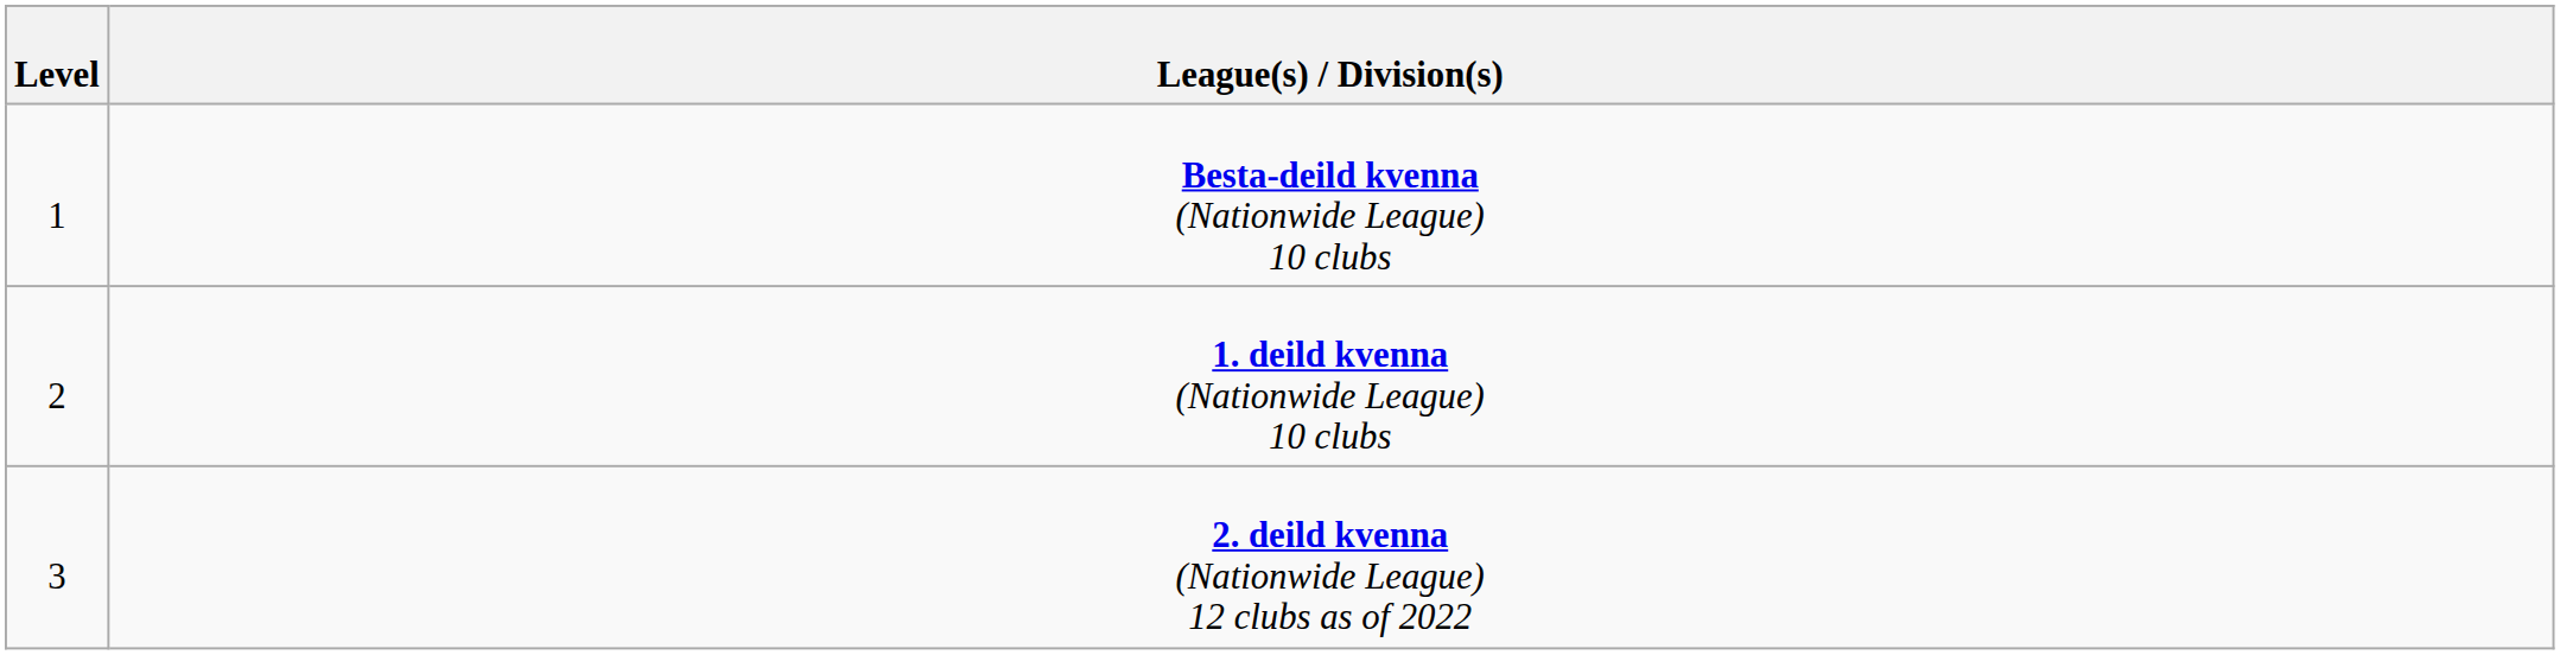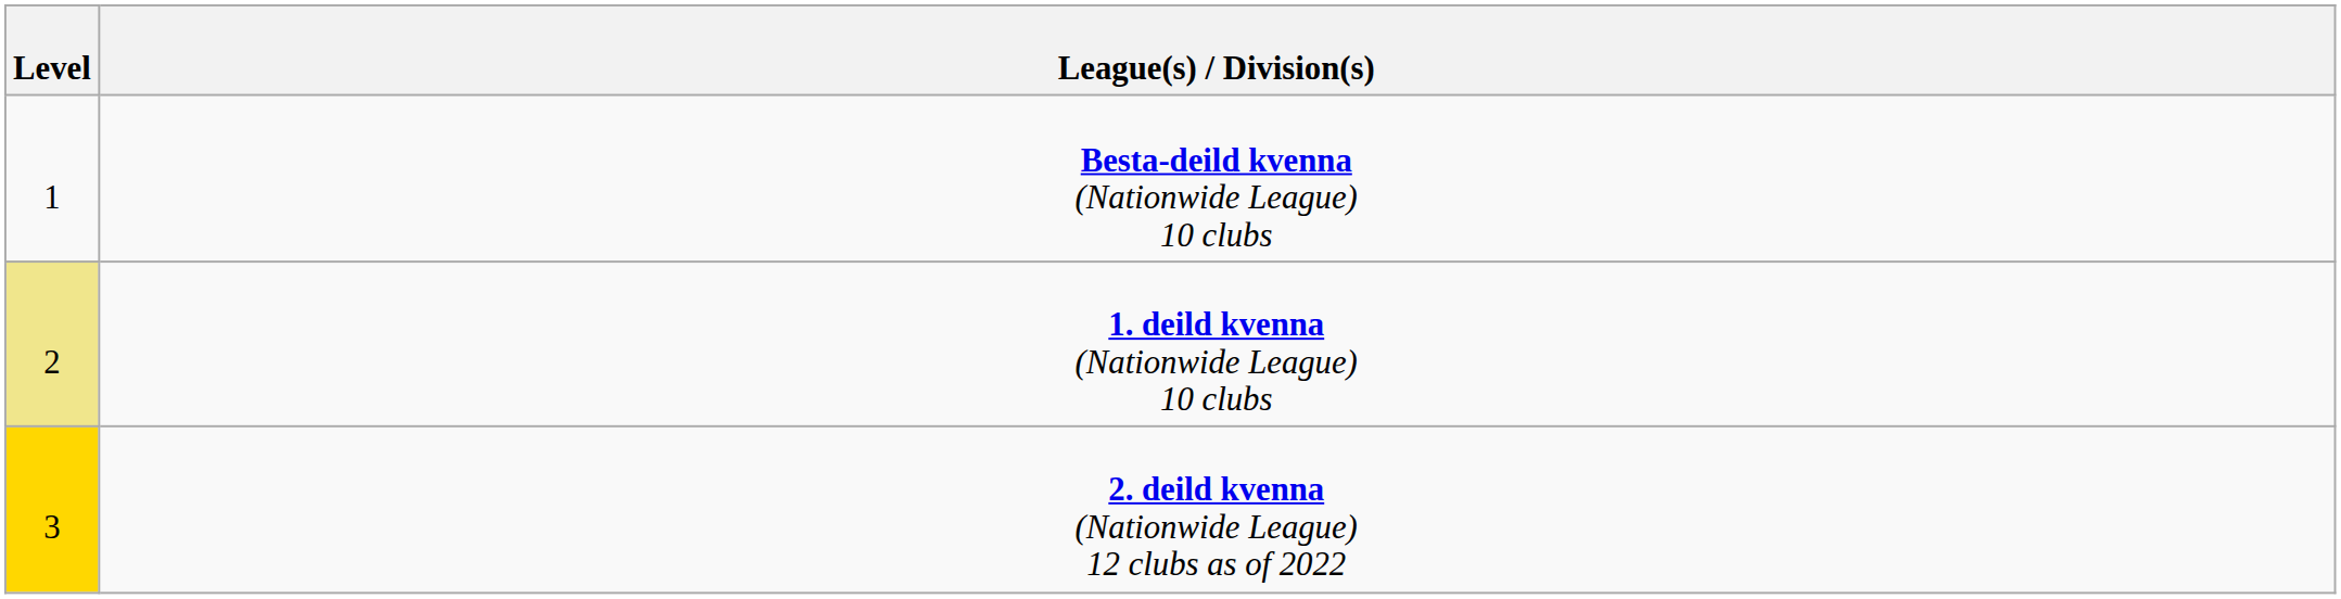1. deild kvenna (Nationwide League) 10 clubs | Level: no background -> khaki background
2. deild kvenna (Nationwide League) 12 clubs as of 2022 | Level: no background -> gold background
